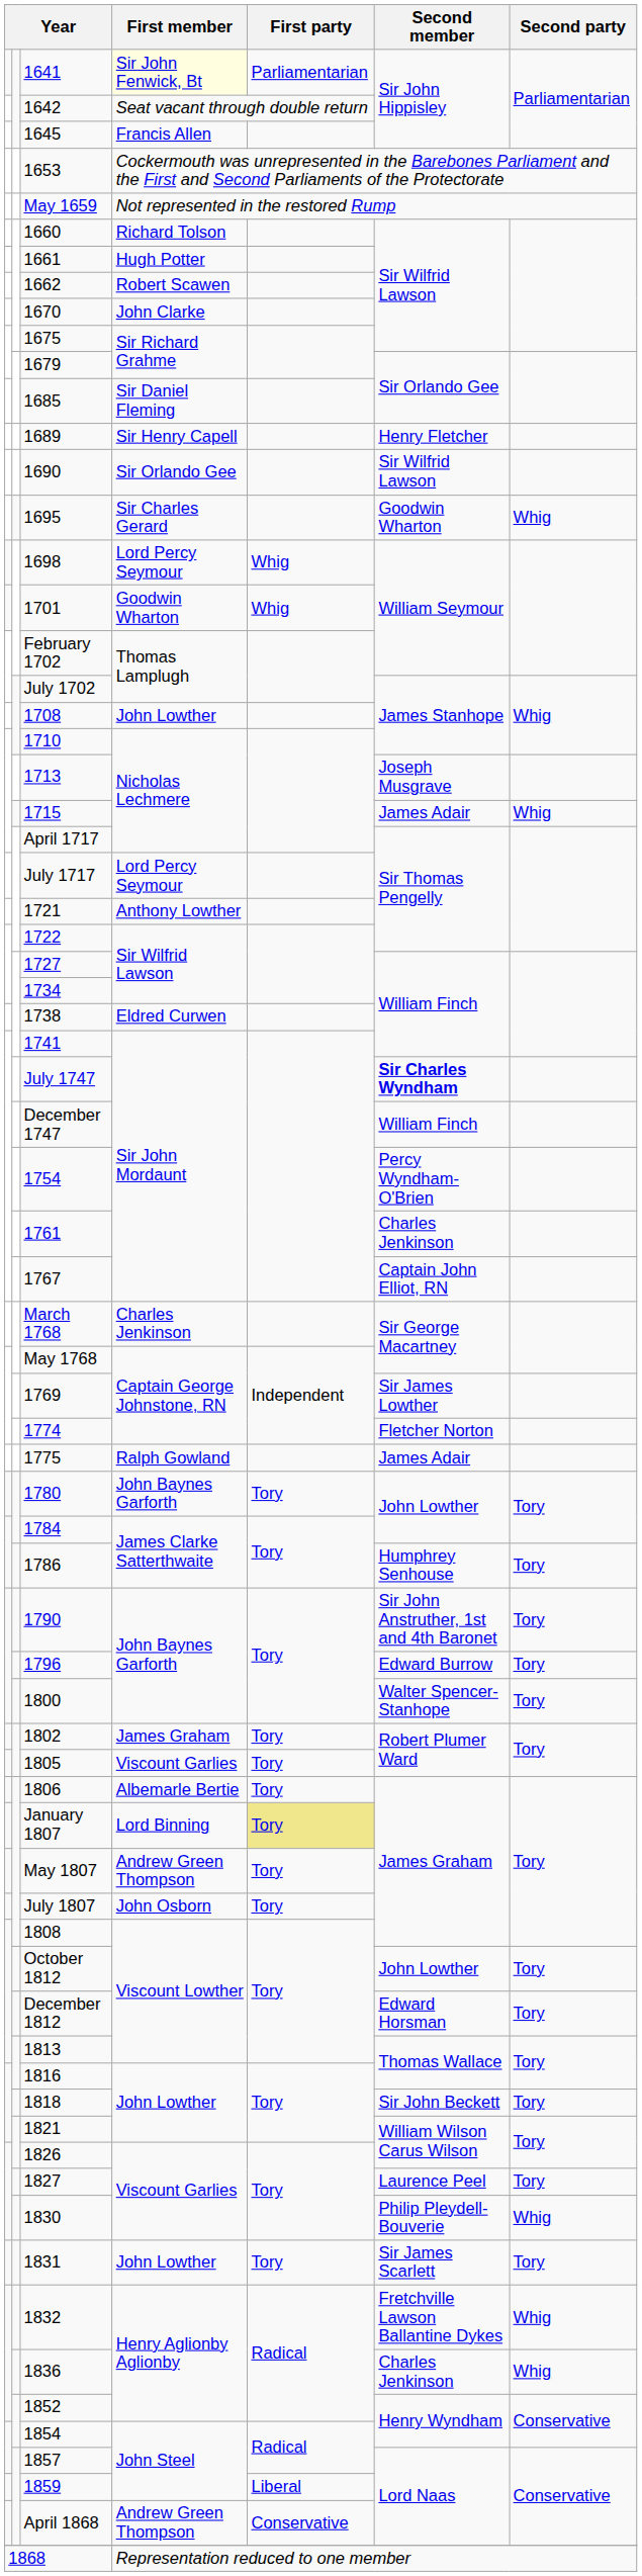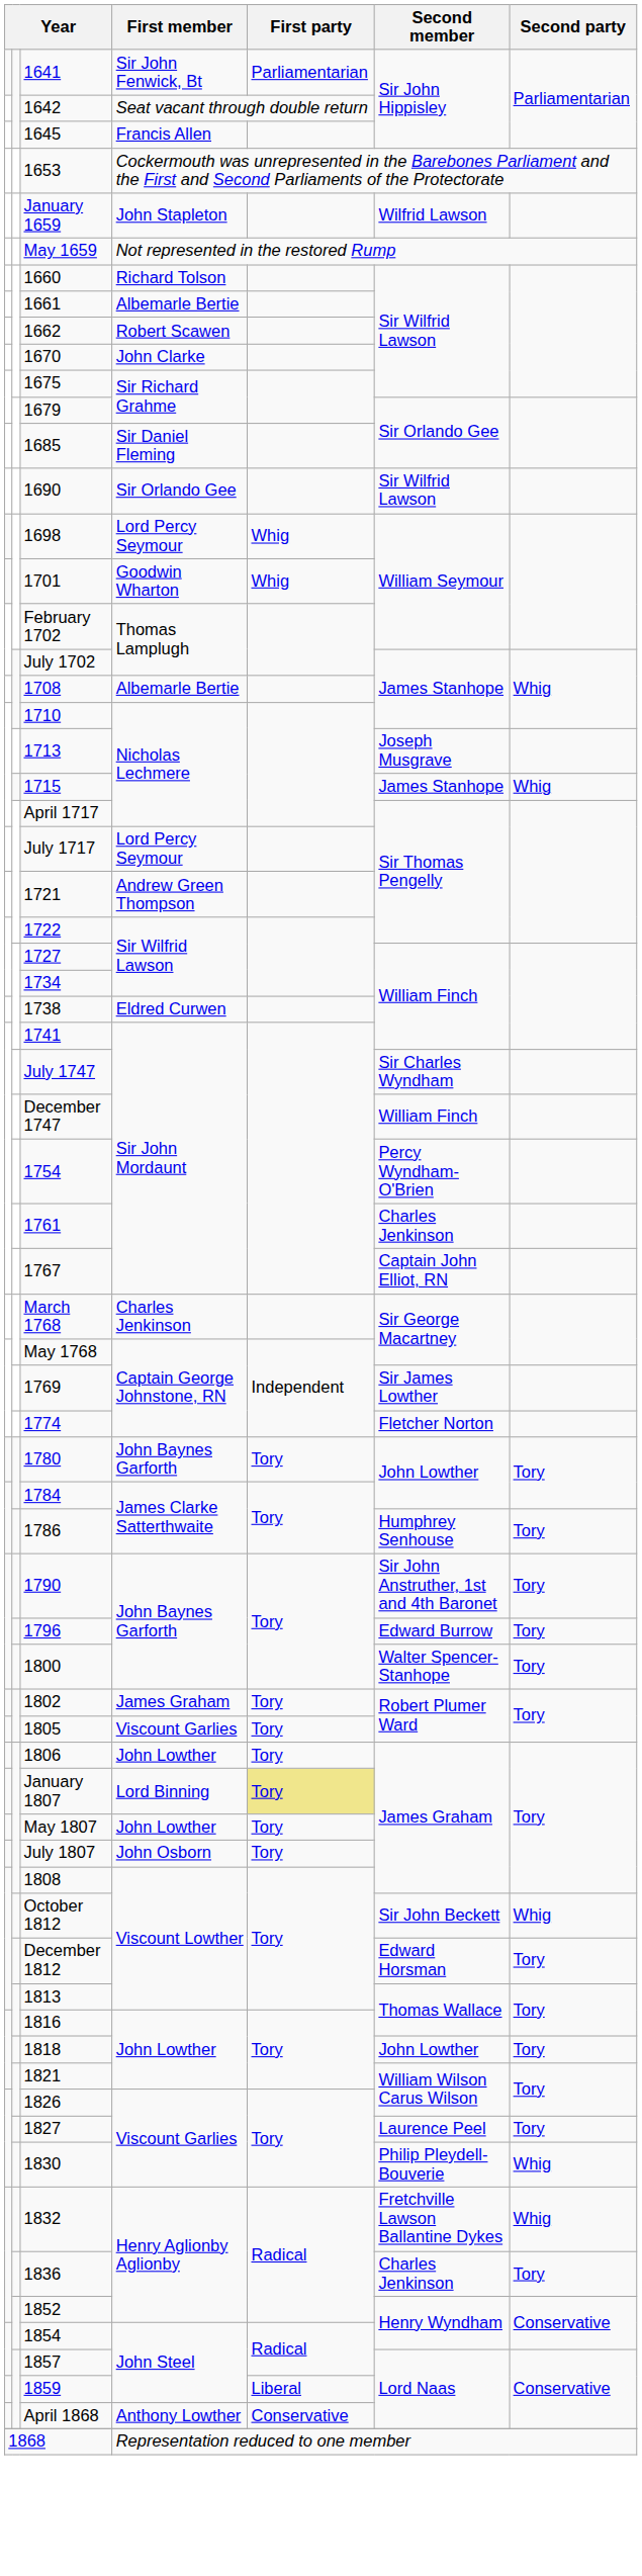1641 | First member: lightyellow background -> no background
+ row: January 1659 | John Stapleton | Wilfrid Lawson
1661 | First member: Hugh Potter -> Albemarle Bertie
- row: 1689 | Sir Henry Capell | Henry Fletcher
- row: 1695 | Sir Charles Gerard | Goodwin Wharton | Whig
1708 | First member: John Lowther -> Albemarle Bertie
1715 | Second member: James Adair -> James Stanhope
1721 | First member: Anthony Lowther -> Andrew Green Thompson
July 1747 | Second member: bold -> normal
- row: 1775 | Ralph Gowland | James Adair
1806 | First member: Albemarle Bertie -> John Lowther
May 1807 | First member: Andrew Green Thompson -> John Lowther
October 1812 | Second member: John Lowther -> Sir John Beckett
October 1812 | Second party: Tory -> Whig
1818 | Second member: Sir John Beckett -> John Lowther
- row: 1831 | John Lowther | Tory | Sir James Scarlett | Tory
1836 | Second party: Whig -> Tory
April 1868 | First member: Andrew Green Thompson -> Anthony Lowther
